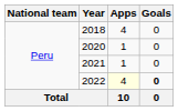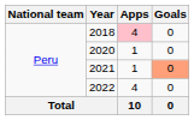2018 | Apps: no background -> pink background
2021 | Goals: no background -> lightsalmon background
2022 | Apps: lightyellow background -> no background
2022 | Goals: bold -> normal
